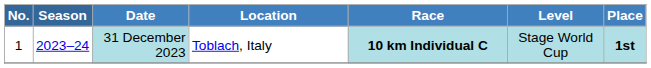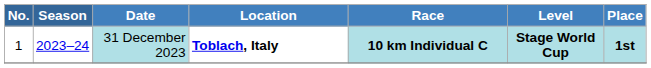31 December 2023 | Location: normal -> bold
31 December 2023 | Level: normal -> bold
